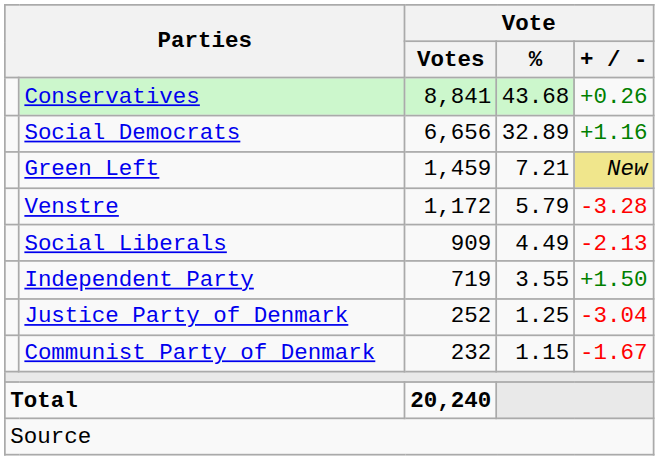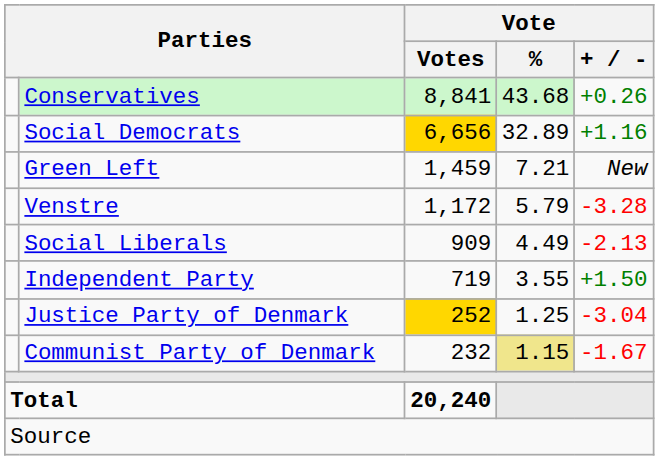Social Democrats | Vote / Votes: no background -> gold background
Green Left | Vote / + / -: khaki background -> no background
Justice Party of Denmark | Vote / Votes: no background -> gold background
Communist Party of Denmark | Vote / %: no background -> khaki background
